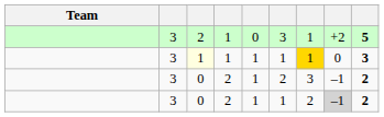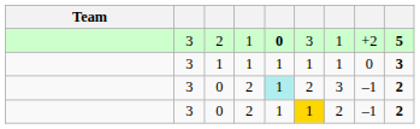row 2 | column 5: normal -> bold
row 3 | column 3: lightyellow background -> no background
row 3 | column 7: gold background -> no background
row 4 | column 5: no background -> paleturquoise background
row 5 | column 6: no background -> gold background
row 5 | column 8: lightgrey background -> no background
